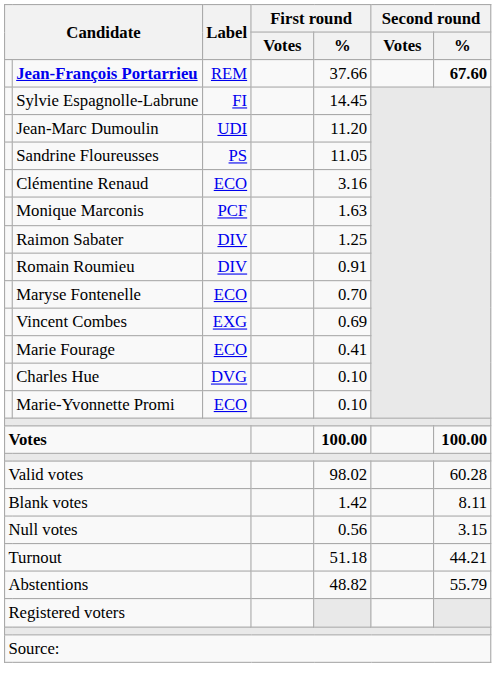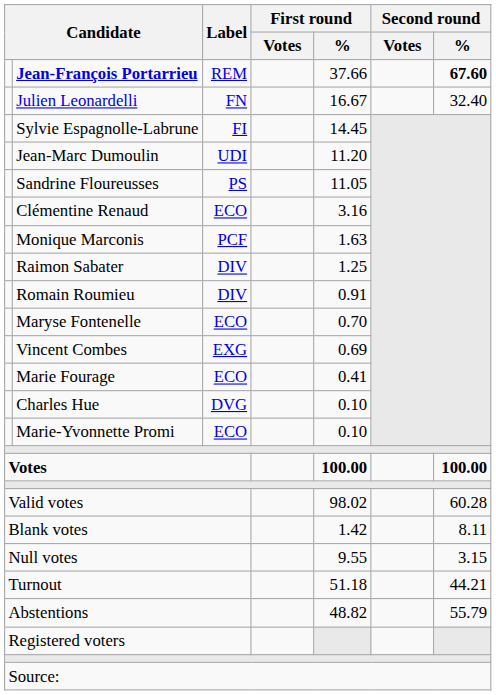+ row: Julien Leonardelli | FN | 16.67 | 32.40
Null votes | First round / %: 0.56 -> 9.55
